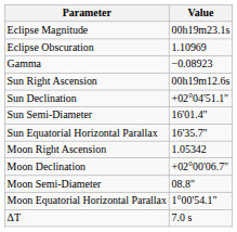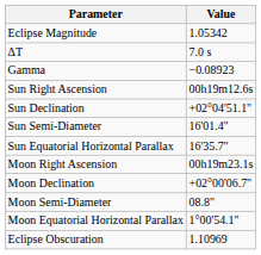Eclipse Magnitude | Value: 00h19m23.1s -> 1.05342
rows swapped: Eclipse Obscuration <-> ΔT
Moon Right Ascension | Value: 1.05342 -> 00h19m23.1s
